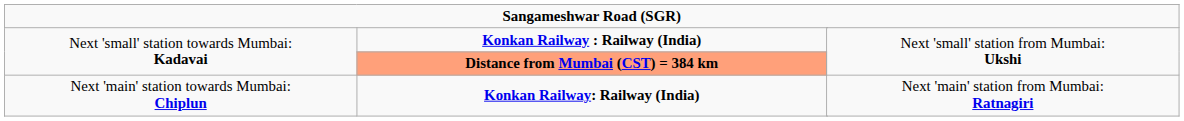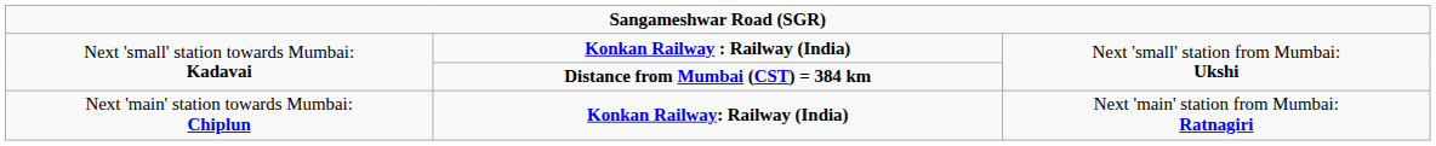Distance from Mumbai (CST) = 384 km | column 2: lightsalmon background -> no background
